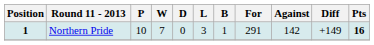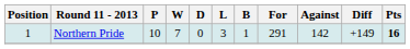Northern Pride | Position: bold -> normal
